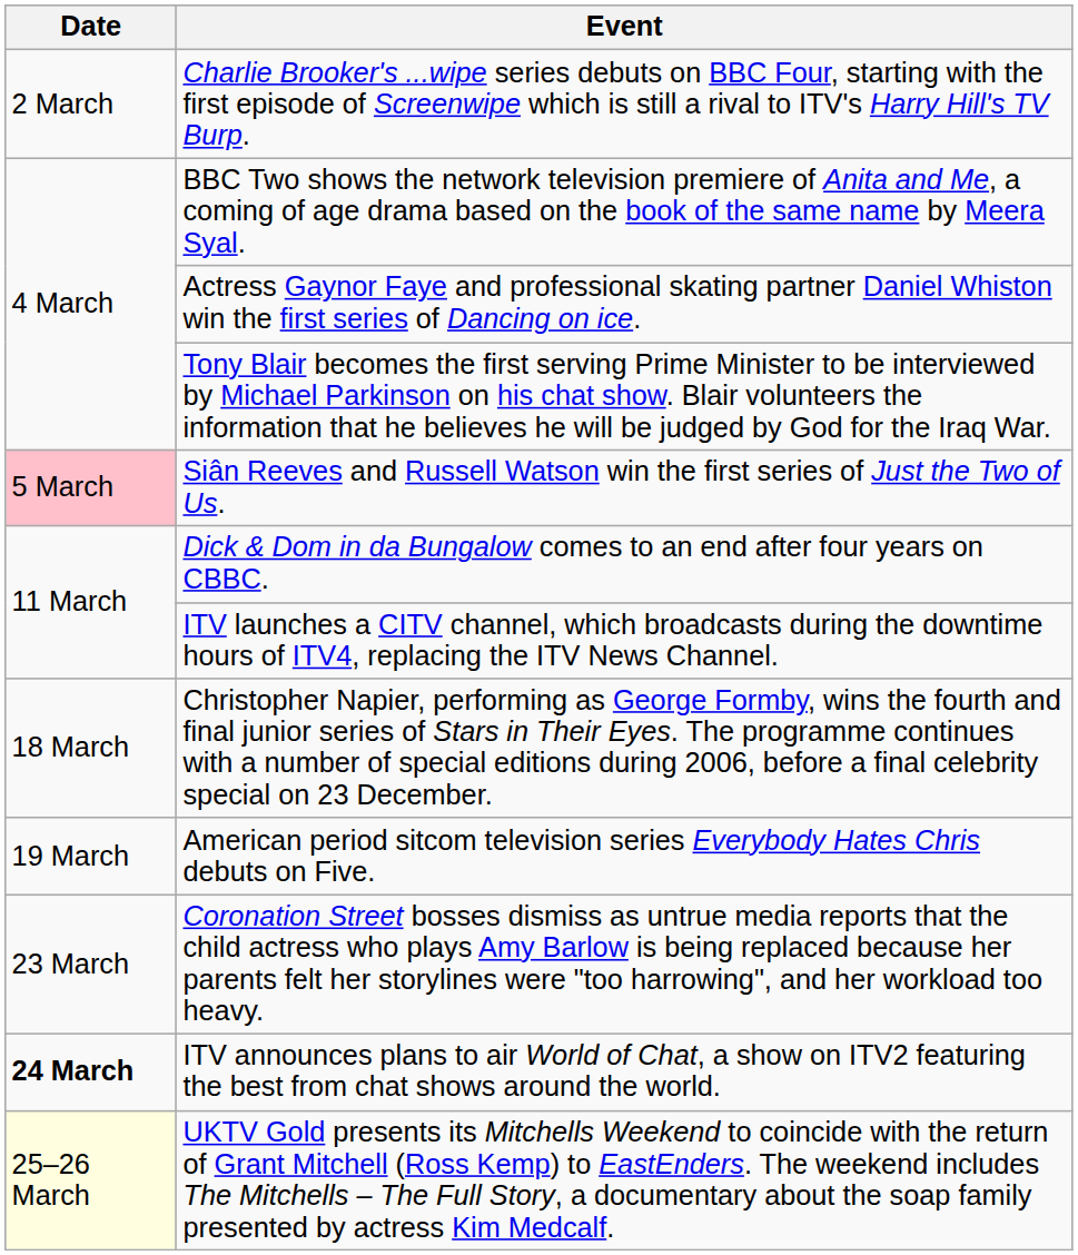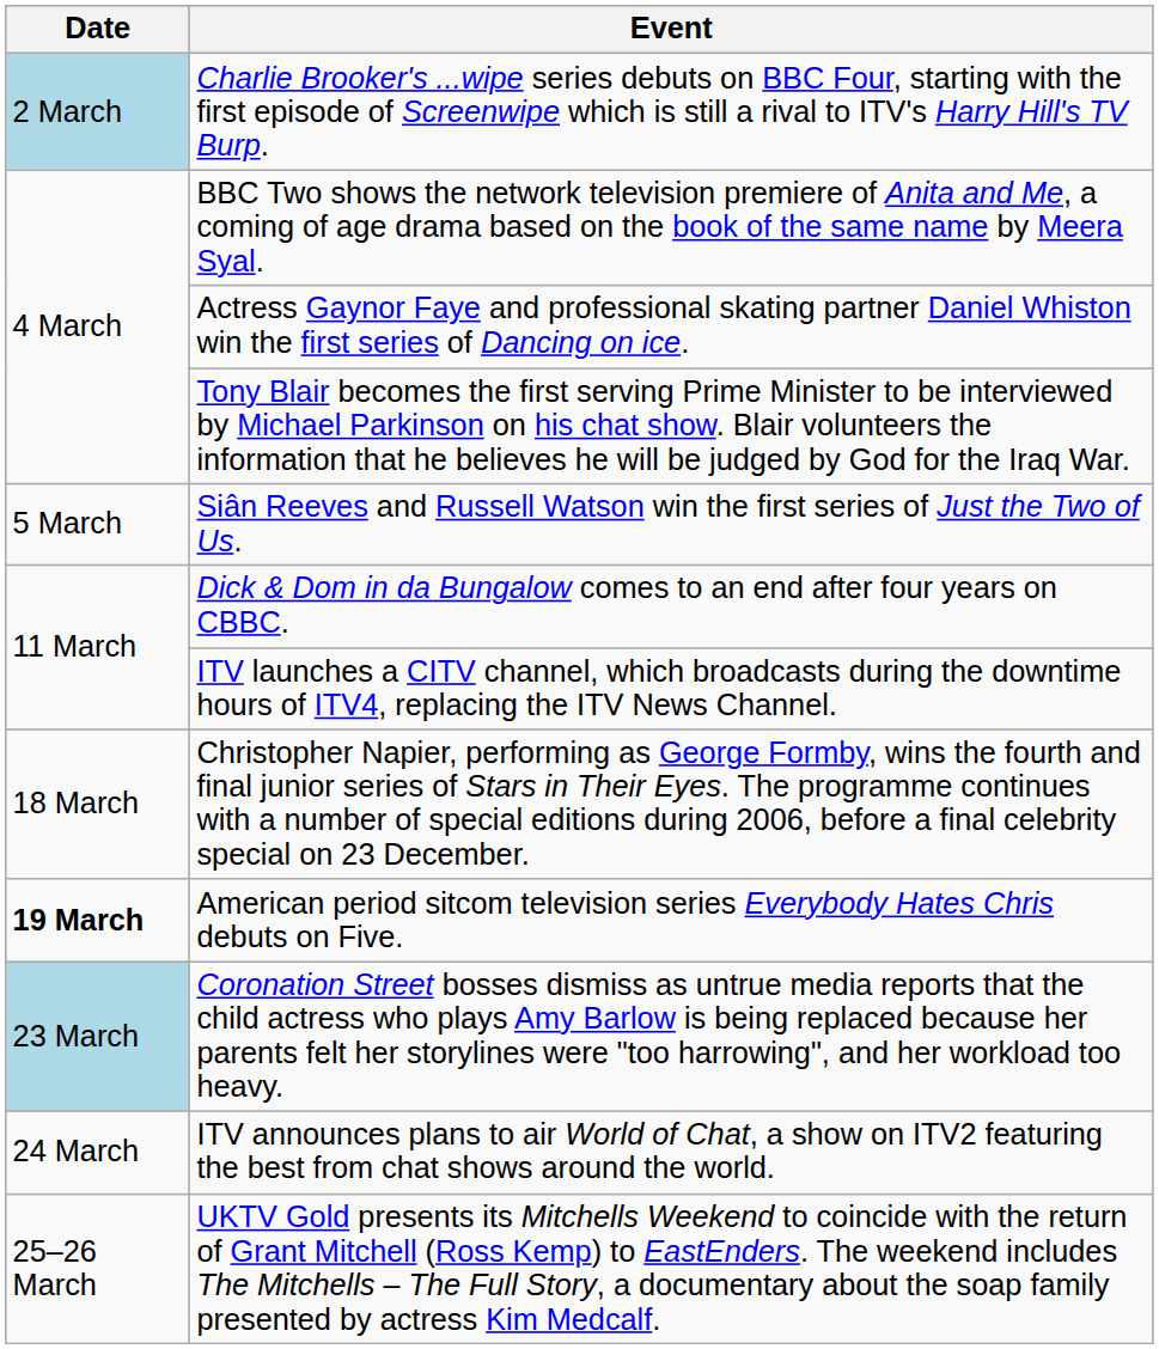row 2 | Date: no background -> lightblue background
row 6 | Date: pink background -> no background
row 10 | Date: normal -> bold
row 11 | Date: no background -> lightblue background
row 12 | Date: bold -> normal
row 13 | Date: lightyellow background -> no background
